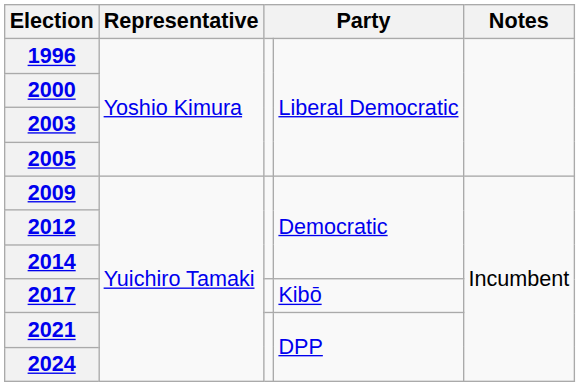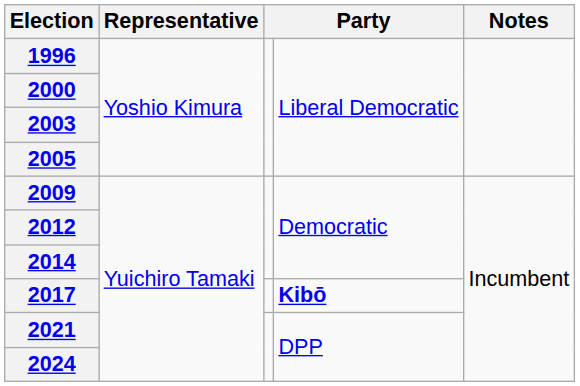2017 | column 4: normal -> bold
